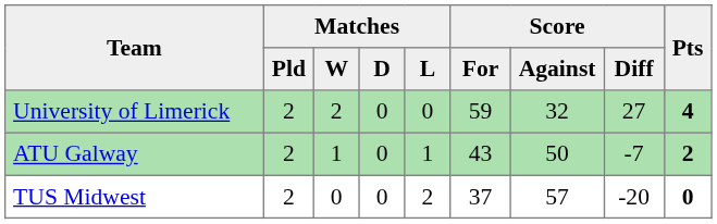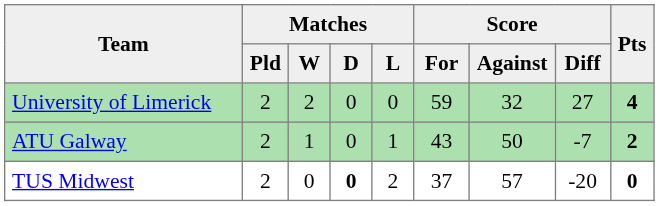TUS Midwest | Matches / D: normal -> bold
